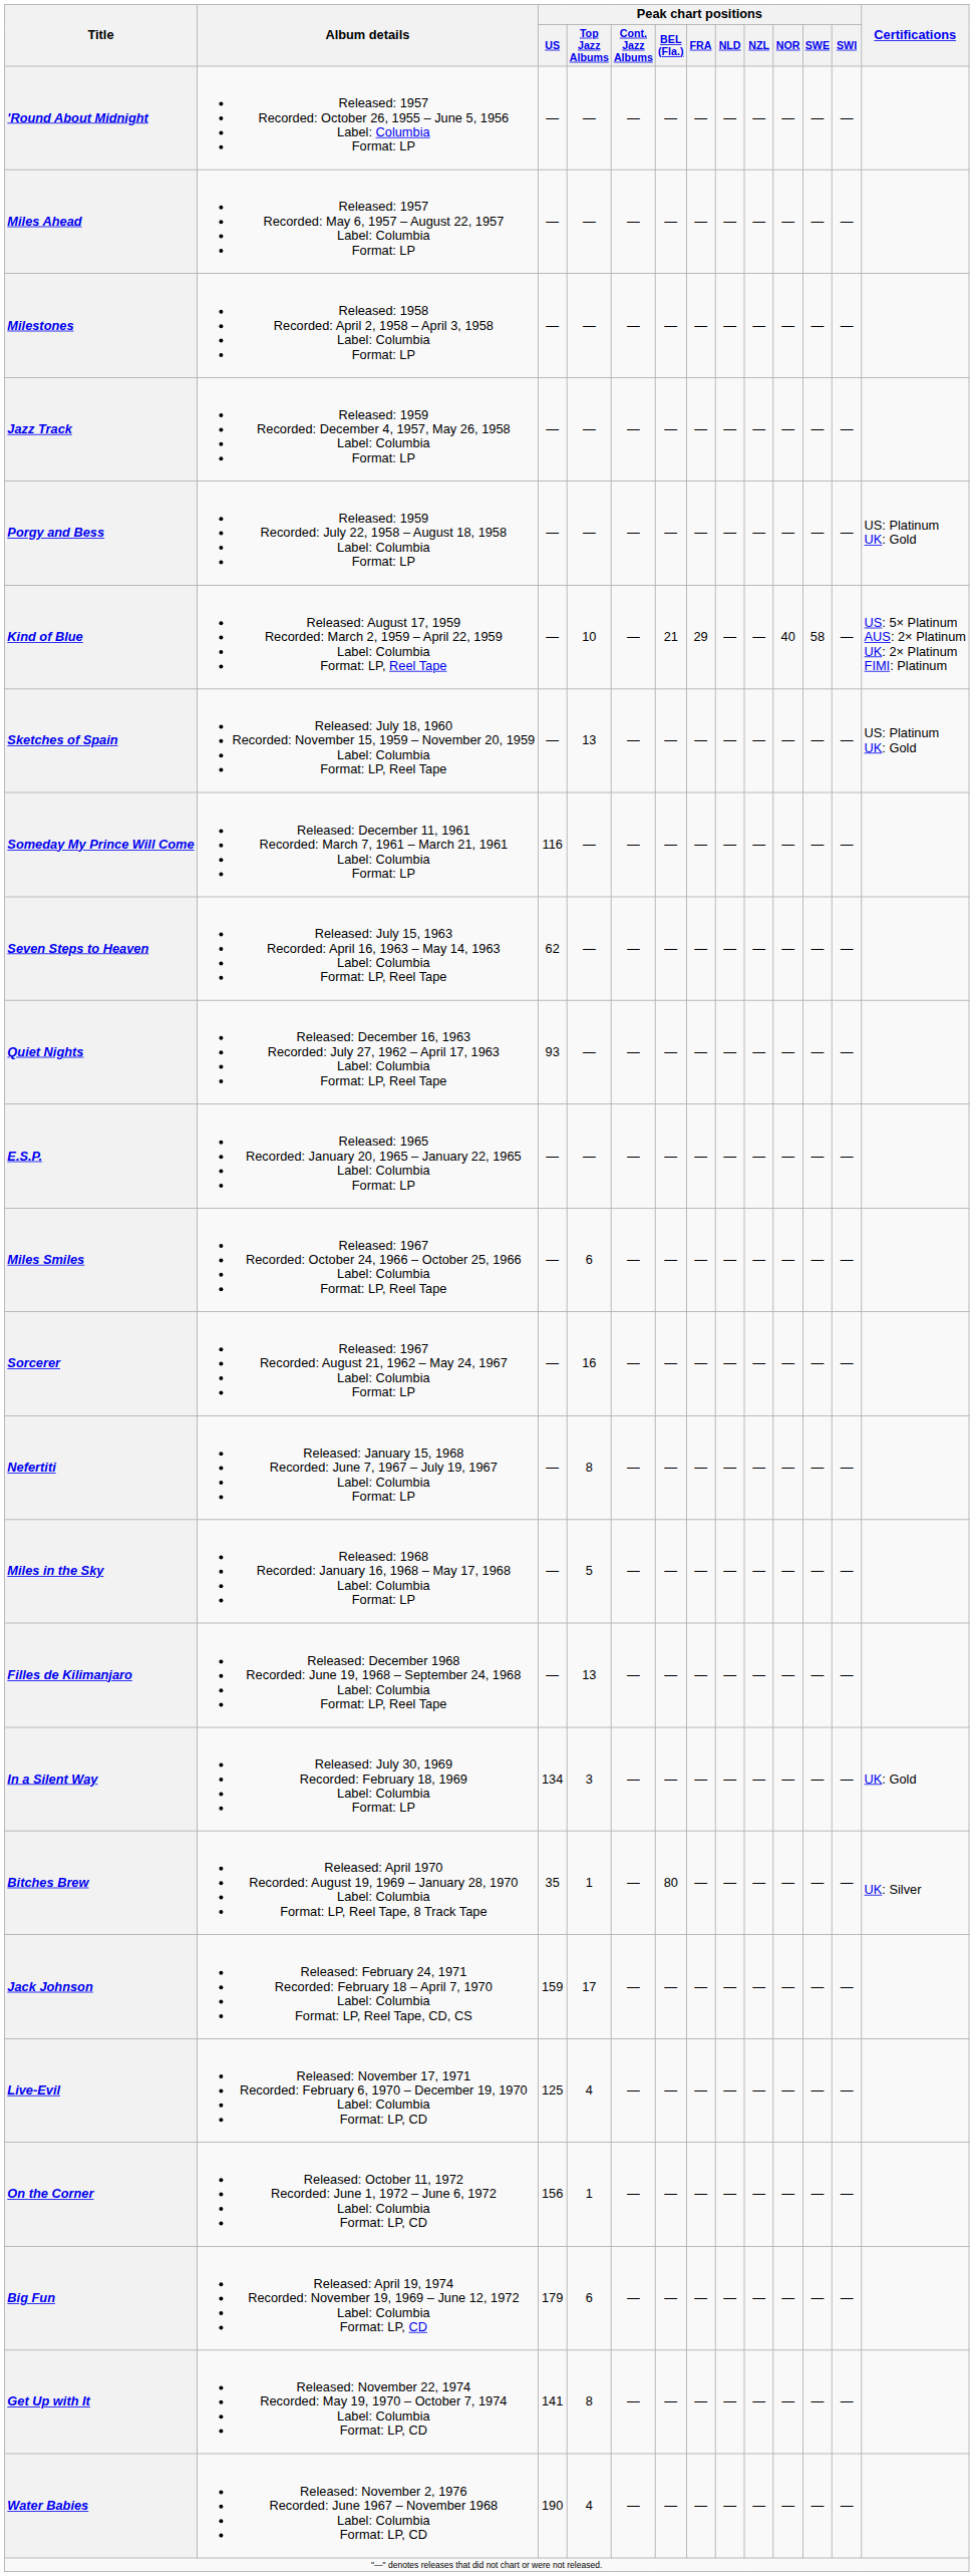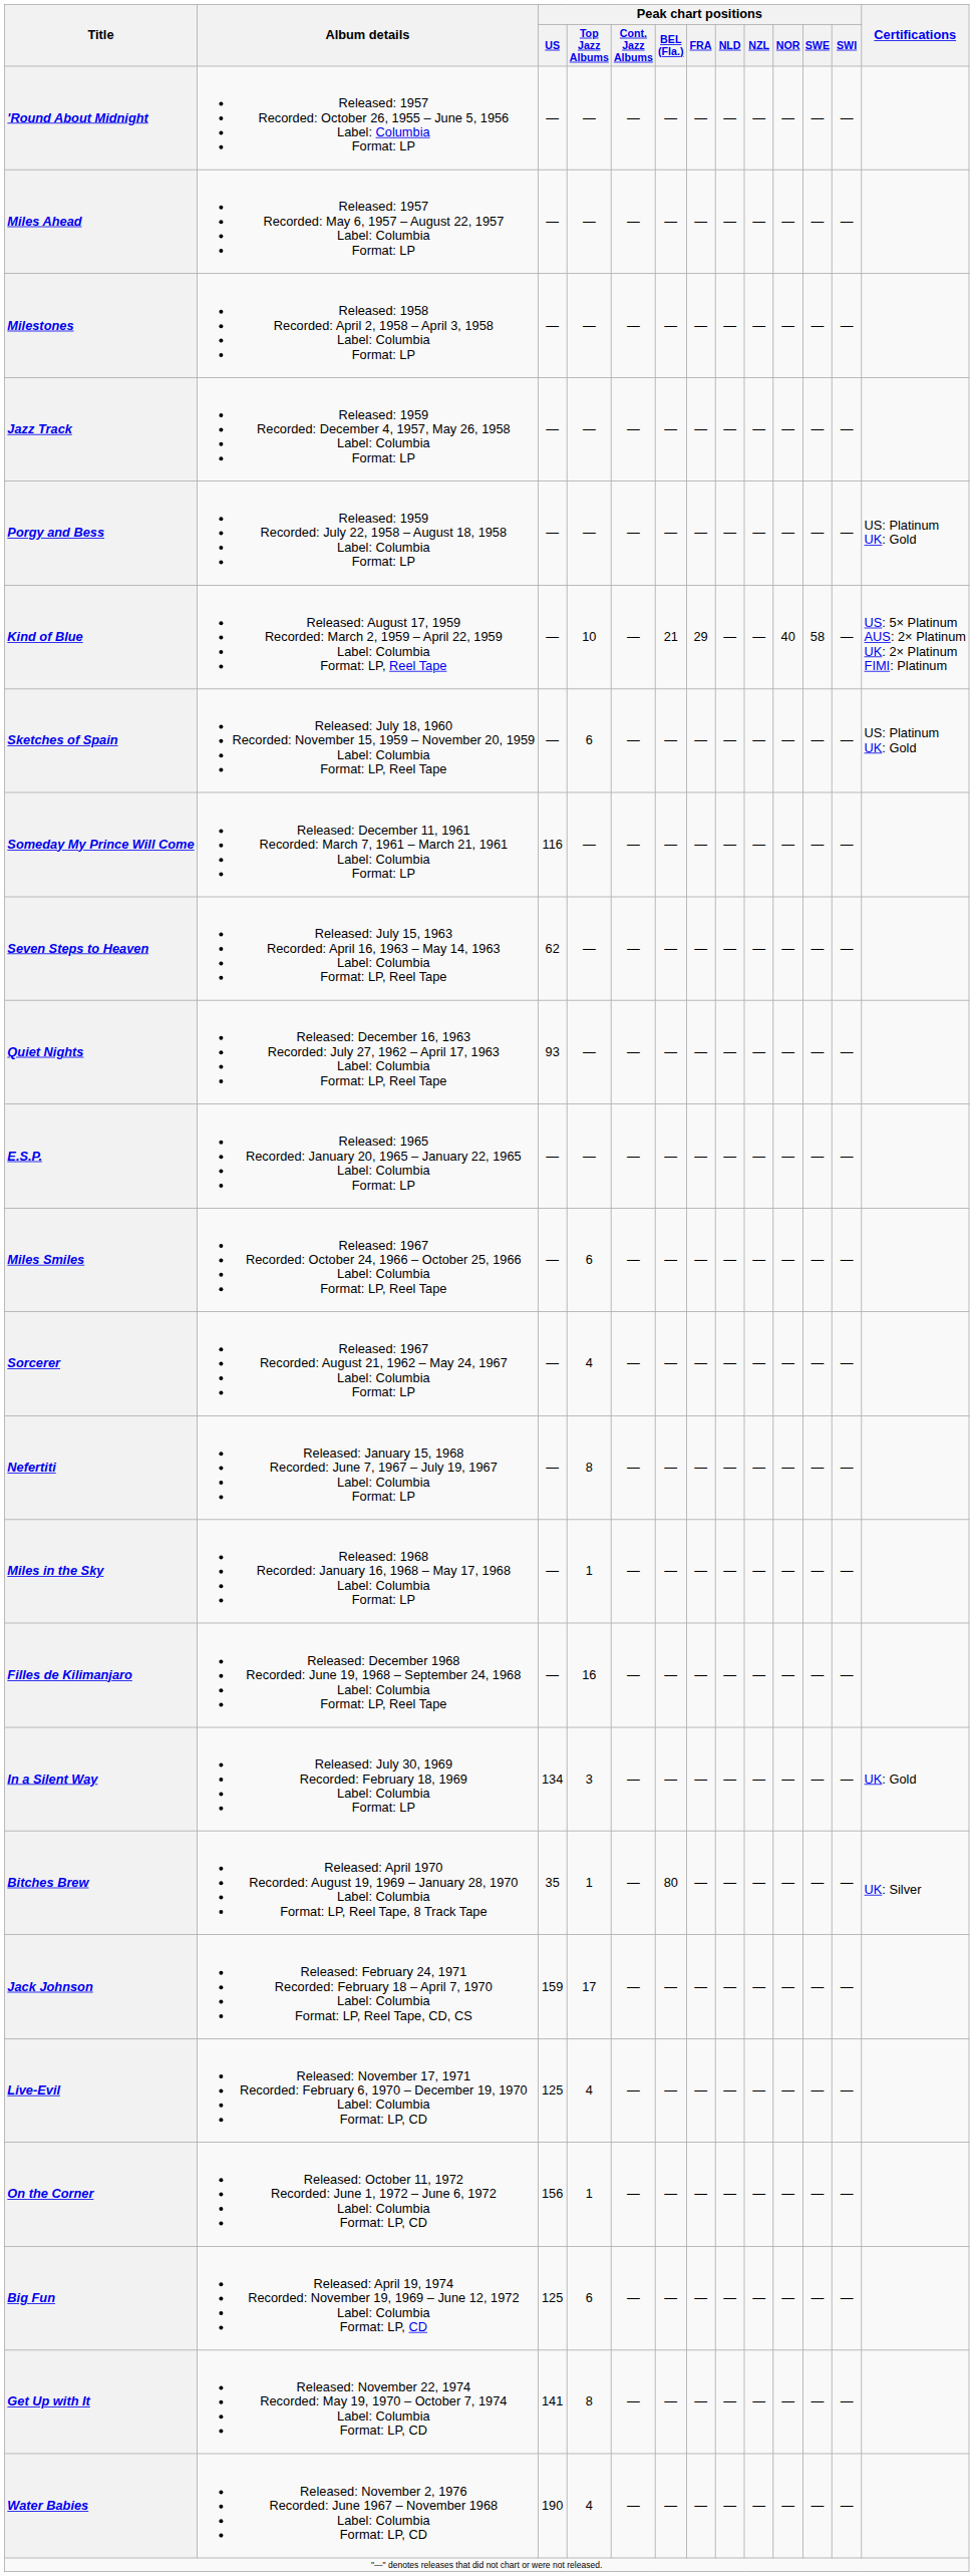Sketches of Spain | Peak chart positions / Top Jazz Albums: 13 -> 6
Sorcerer | Peak chart positions / Top Jazz Albums: 16 -> 4
Miles in the Sky | Peak chart positions / Top Jazz Albums: 5 -> 1
Filles de Kilimanjaro | Peak chart positions / Top Jazz Albums: 13 -> 16
Big Fun | Peak chart positions / US: 179 -> 125
